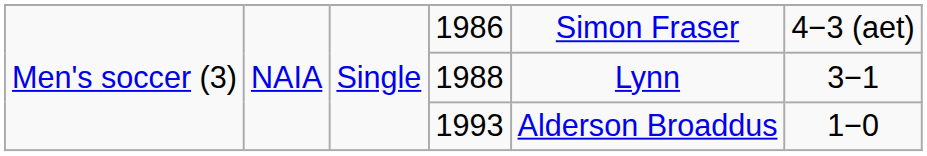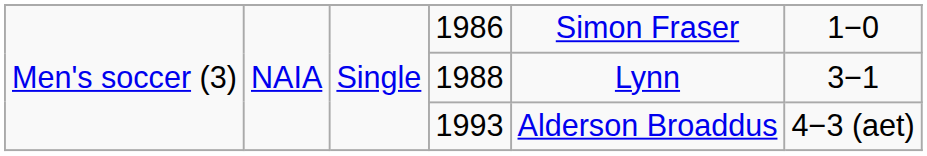1986 | column 6: 4−3 (aet) -> 1−0
1993 | column 6: 1−0 -> 4−3 (aet)
